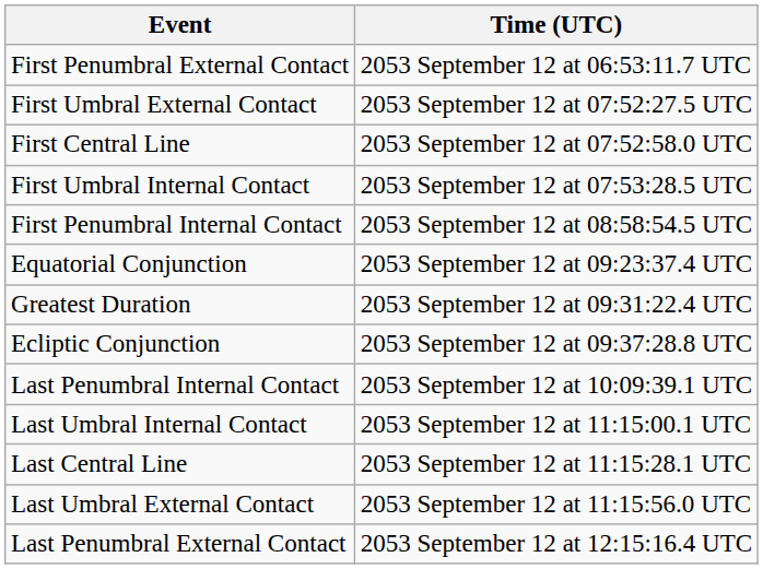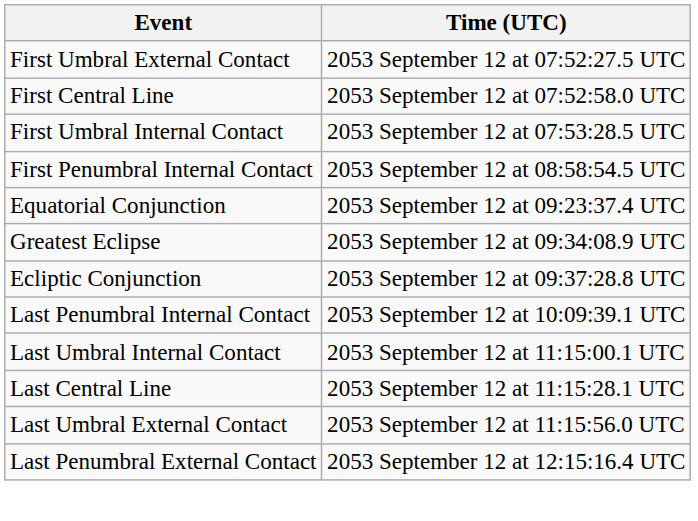- row: First Penumbral External Contact | 2053 September 12 at 06:53:11.7 UTC
- row: Greatest Duration | 2053 September 12 at 09:31:22.4 UTC
+ row: Greatest Eclipse | 2053 September 12 at 09:34:08.9 UTC
